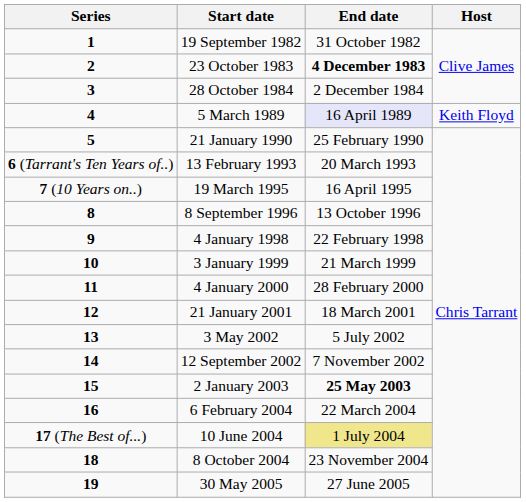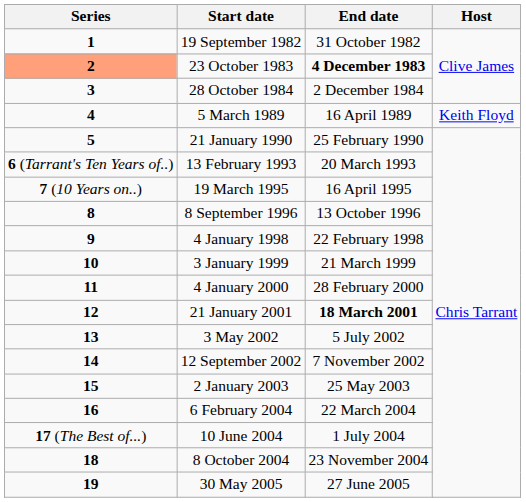23 October 1983 | Series: no background -> lightsalmon background
5 March 1989 | End date: lavender background -> no background
21 January 2001 | End date: normal -> bold
2 January 2003 | End date: bold -> normal
10 June 2004 | End date: khaki background -> no background
